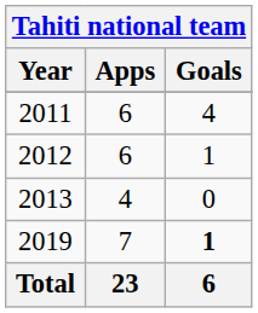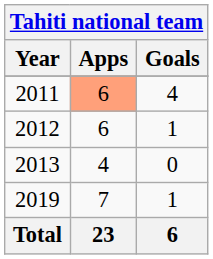2011 | Apps: no background -> lightsalmon background
2019 | Goals: bold -> normal
